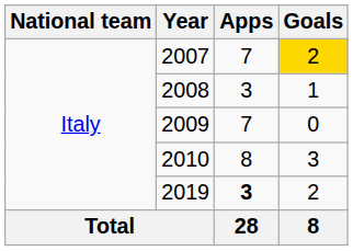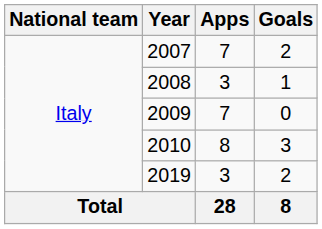2007 | Goals: gold background -> no background
2019 | Apps: bold -> normal
